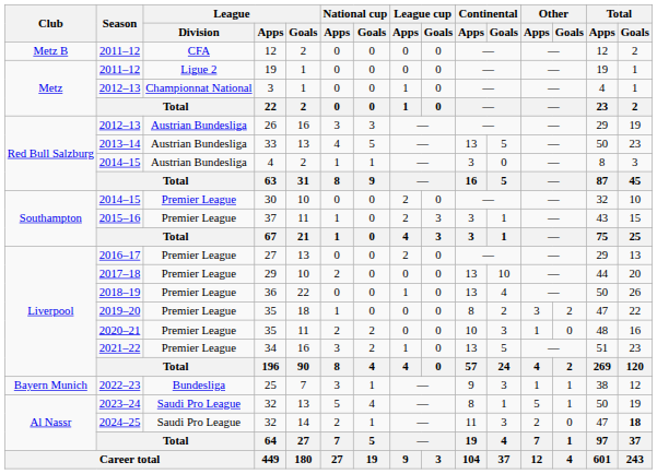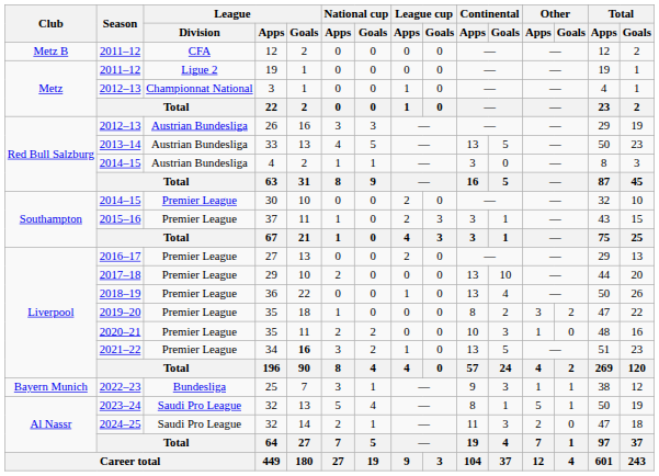34 | League / Goals: normal -> bold
2024–25 / 32 | Total / Goals: bold -> normal
